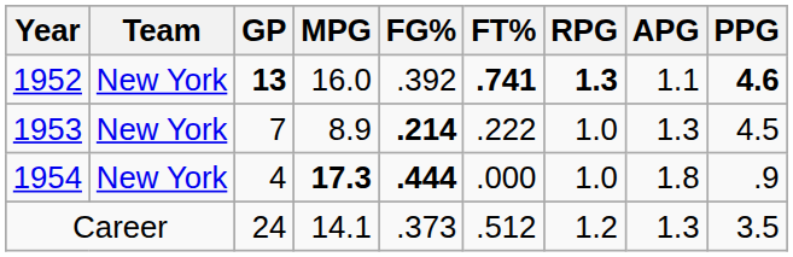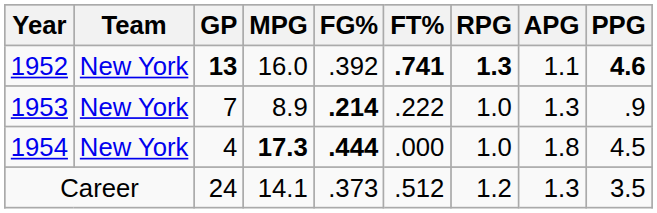1953 | PPG: 4.5 -> .9
1954 | PPG: .9 -> 4.5
